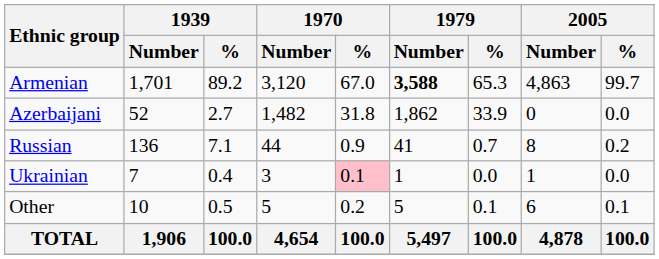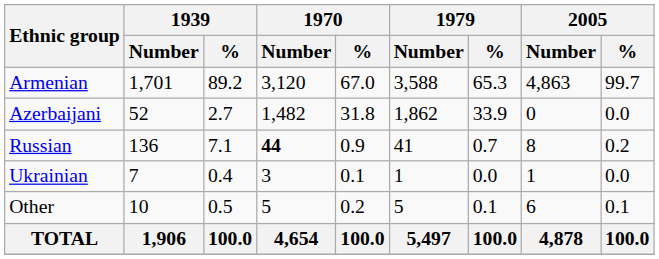Armenian | 1979 / Number: bold -> normal
Russian | 1970 / Number: normal -> bold
Ukrainian | 1970 / %: pink background -> no background
